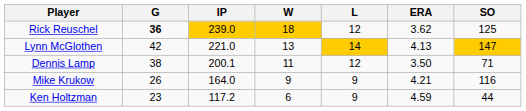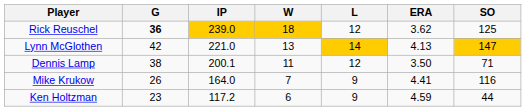Mike Krukow | W: 9 -> 7
Mike Krukow | ERA: 4.21 -> 4.41
